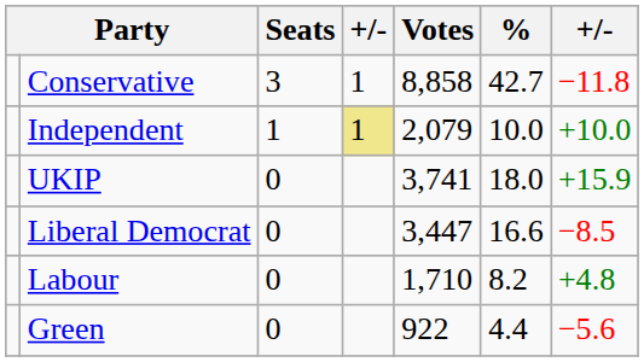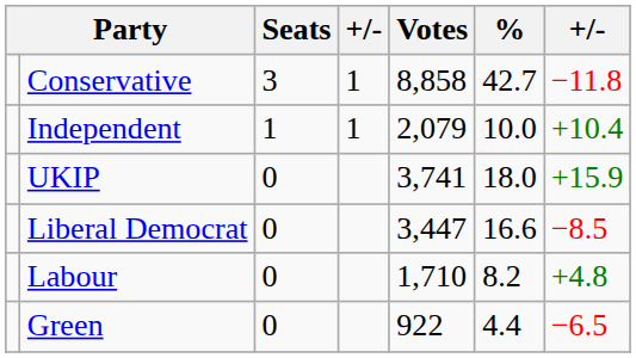Independent | column 4: khaki background -> no background
Independent | column 7: +10.0 -> +10.4
Green | column 7: −5.6 -> −6.5
